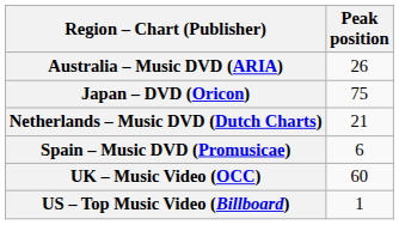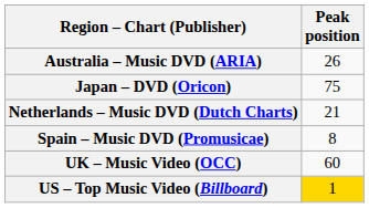Spain – Music DVD (Promusicae) | Peak position: 6 -> 8
US – Top Music Video (Billboard) | Peak position: no background -> gold background
